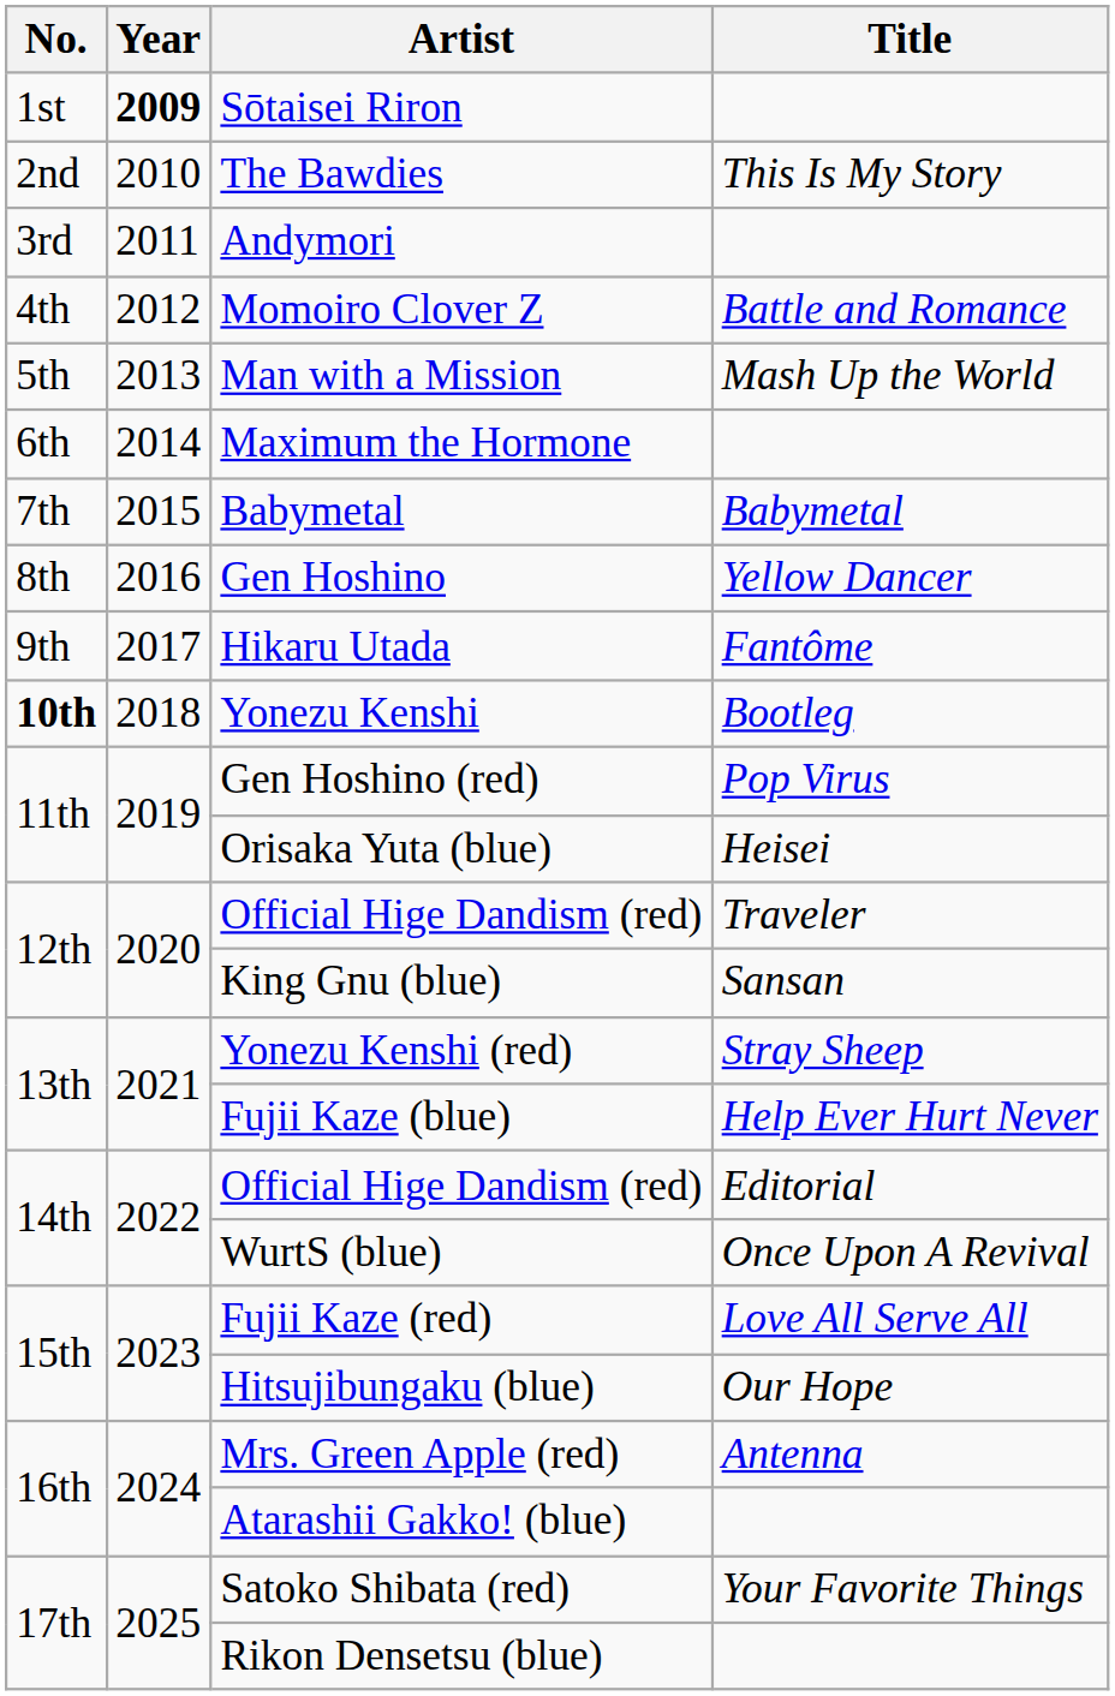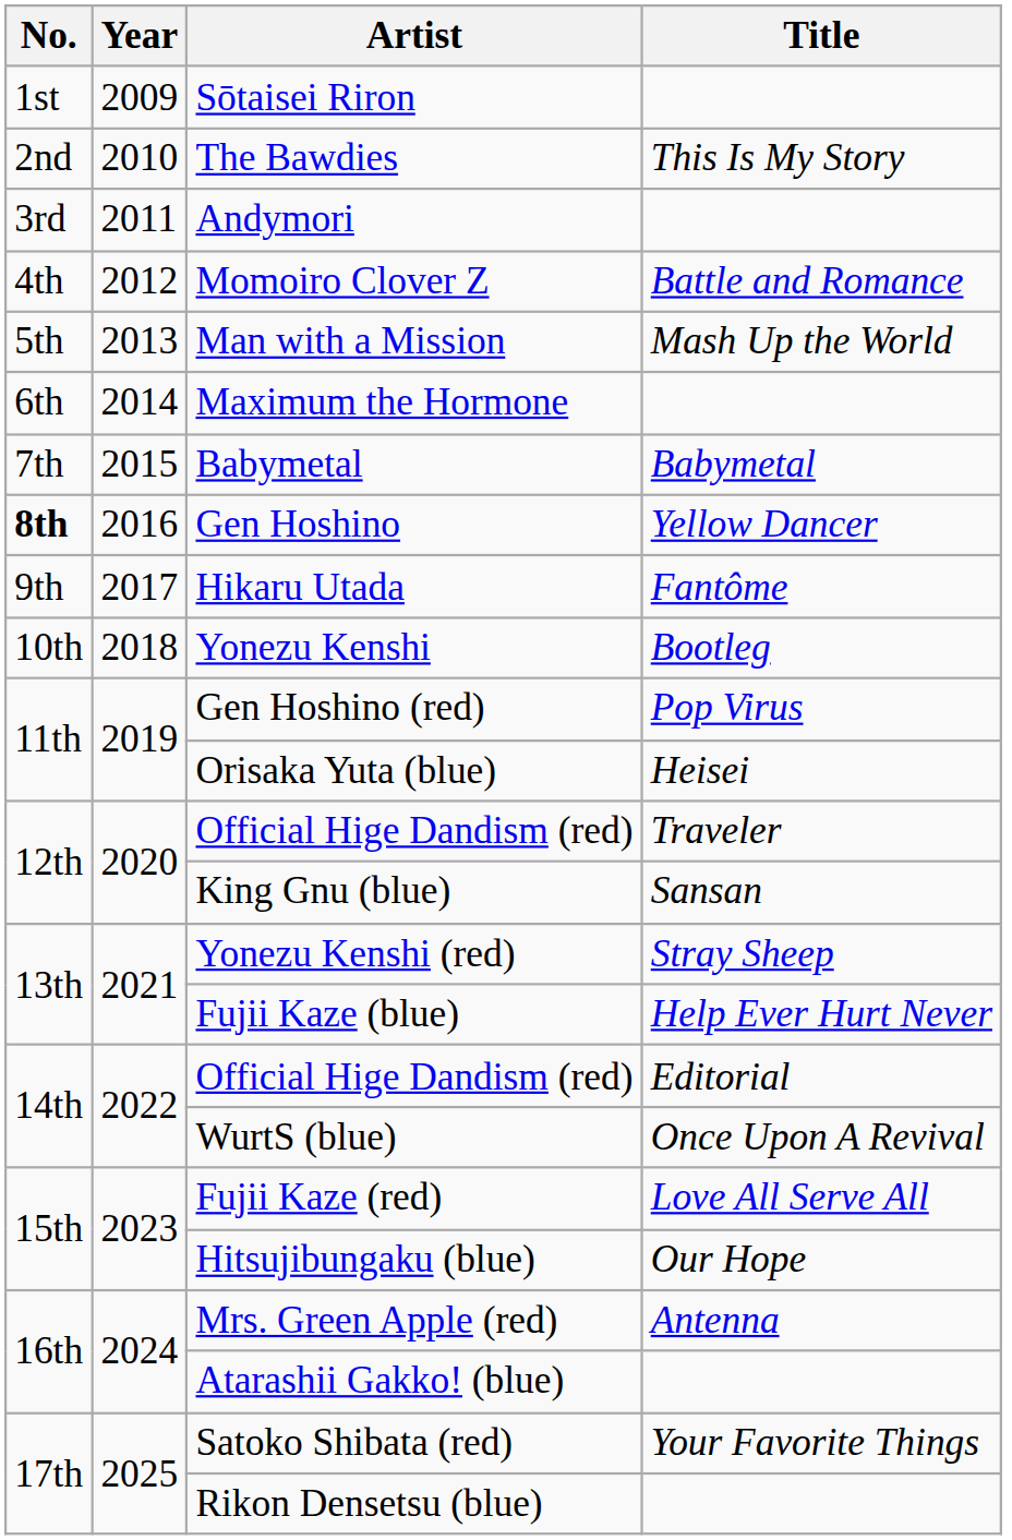Sōtaisei Riron | Year: bold -> normal
Gen Hoshino | No.: normal -> bold
Yonezu Kenshi | No.: bold -> normal
